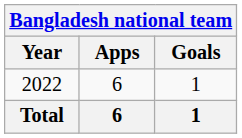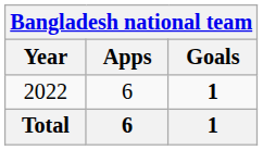2022 | Goals: normal -> bold
